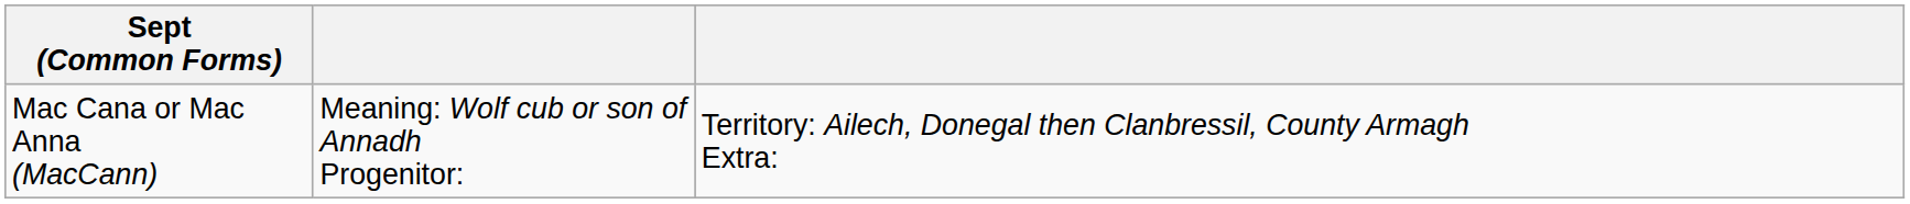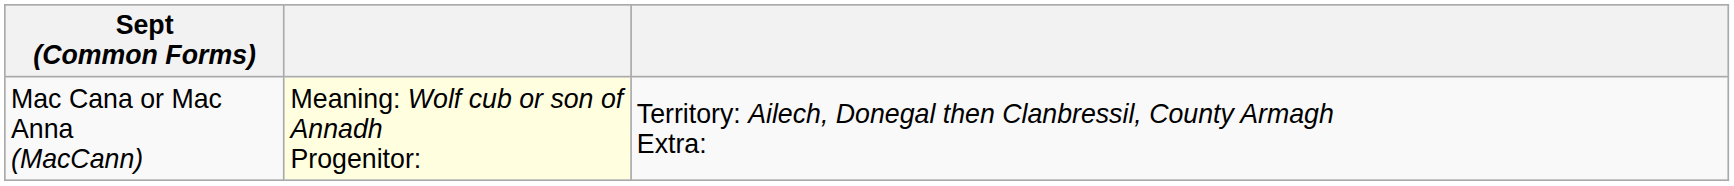Mac Cana or Mac Anna (MacCann) | column 2: no background -> lightyellow background
